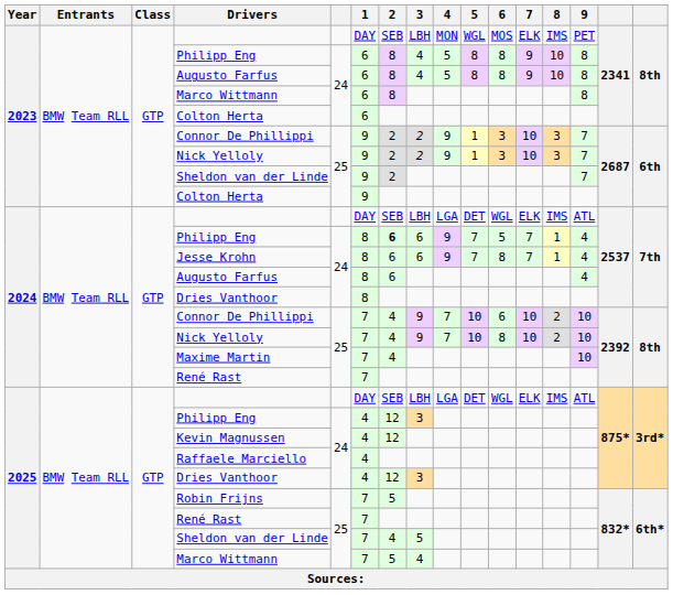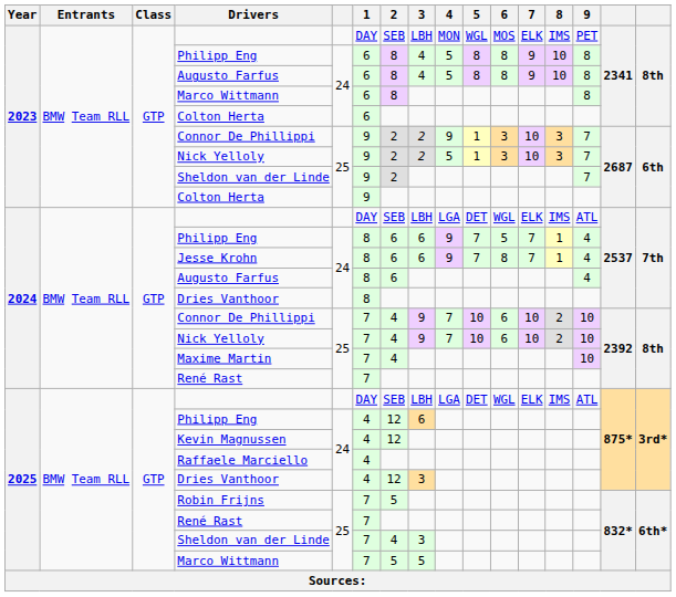2023 / Nick Yelloly | 4: 9 -> 5
2024 / Philipp Eng | 2: bold -> normal
2024 / Nick Yelloly | 6: 8 -> 6
2025 / Philipp Eng | 3: 3 -> 6
2025 / Sheldon van der Linde | 3: 5 -> 3
2025 / Marco Wittmann | 3: 4 -> 5
